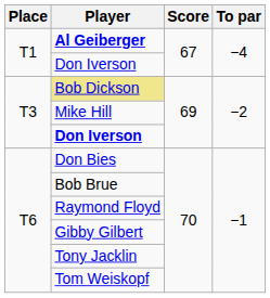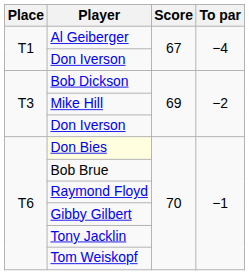Al Geiberger | Player: bold -> normal
Bob Dickson | Player: khaki background -> no background
T3 / Don Iverson | Player: bold -> normal
Don Bies | Player: no background -> lightyellow background
